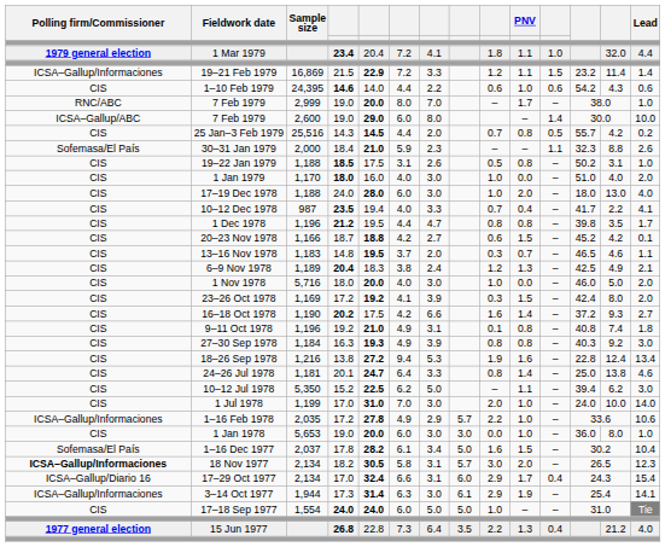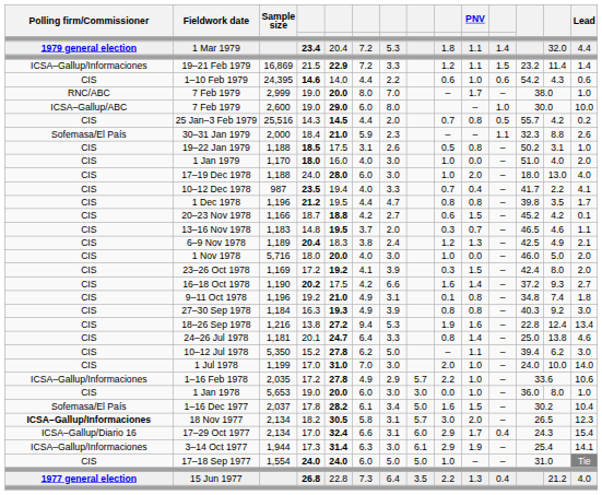1 Mar 1979 | column 7: 4.1 -> 5.3
1 Mar 1979 | column 11: 1.0 -> 1.4
7 Feb 1979 / 2,600 | column 11: 1.4 -> 1.0
9–11 Oct 1978 | column 12: 40.8 -> 34.8
10–12 Jul 1978 | column 5: 22.5 -> 27.8
